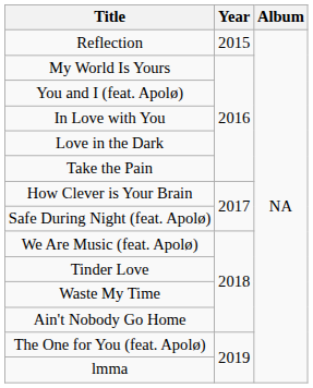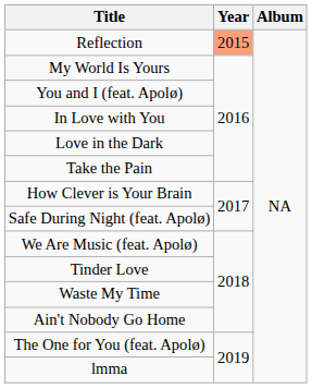Reflection | Year: no background -> lightsalmon background
